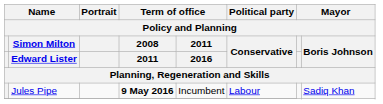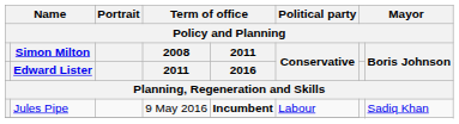Jules Pipe | Term of office / 2008 / 2011: bold -> normal
Jules Pipe | Term of office / 2011 / 2016: normal -> bold
